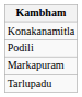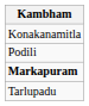row 4 | column 1: normal -> bold
